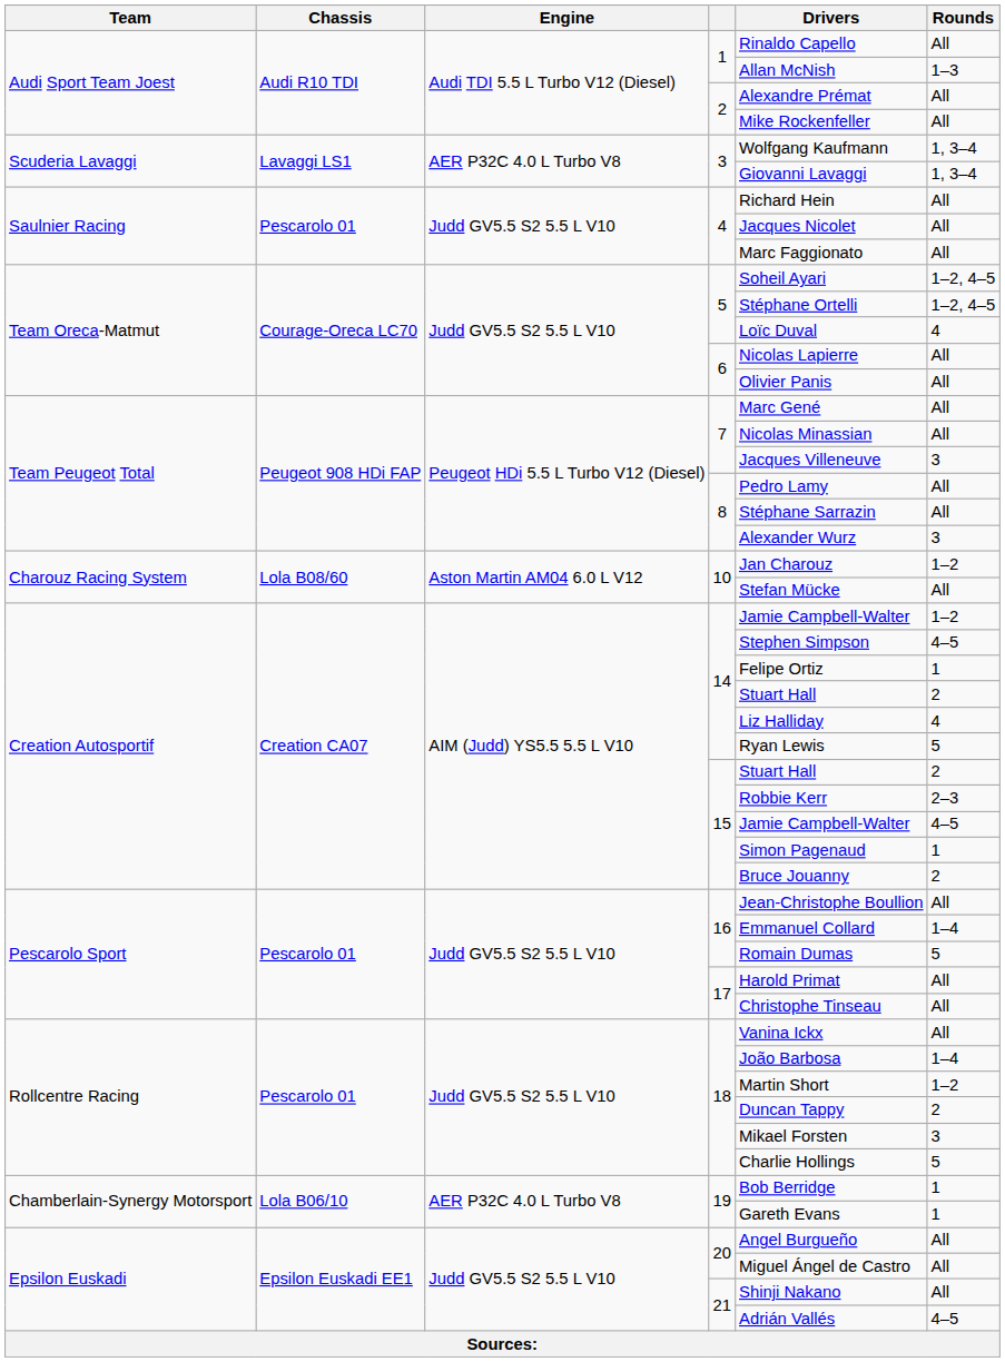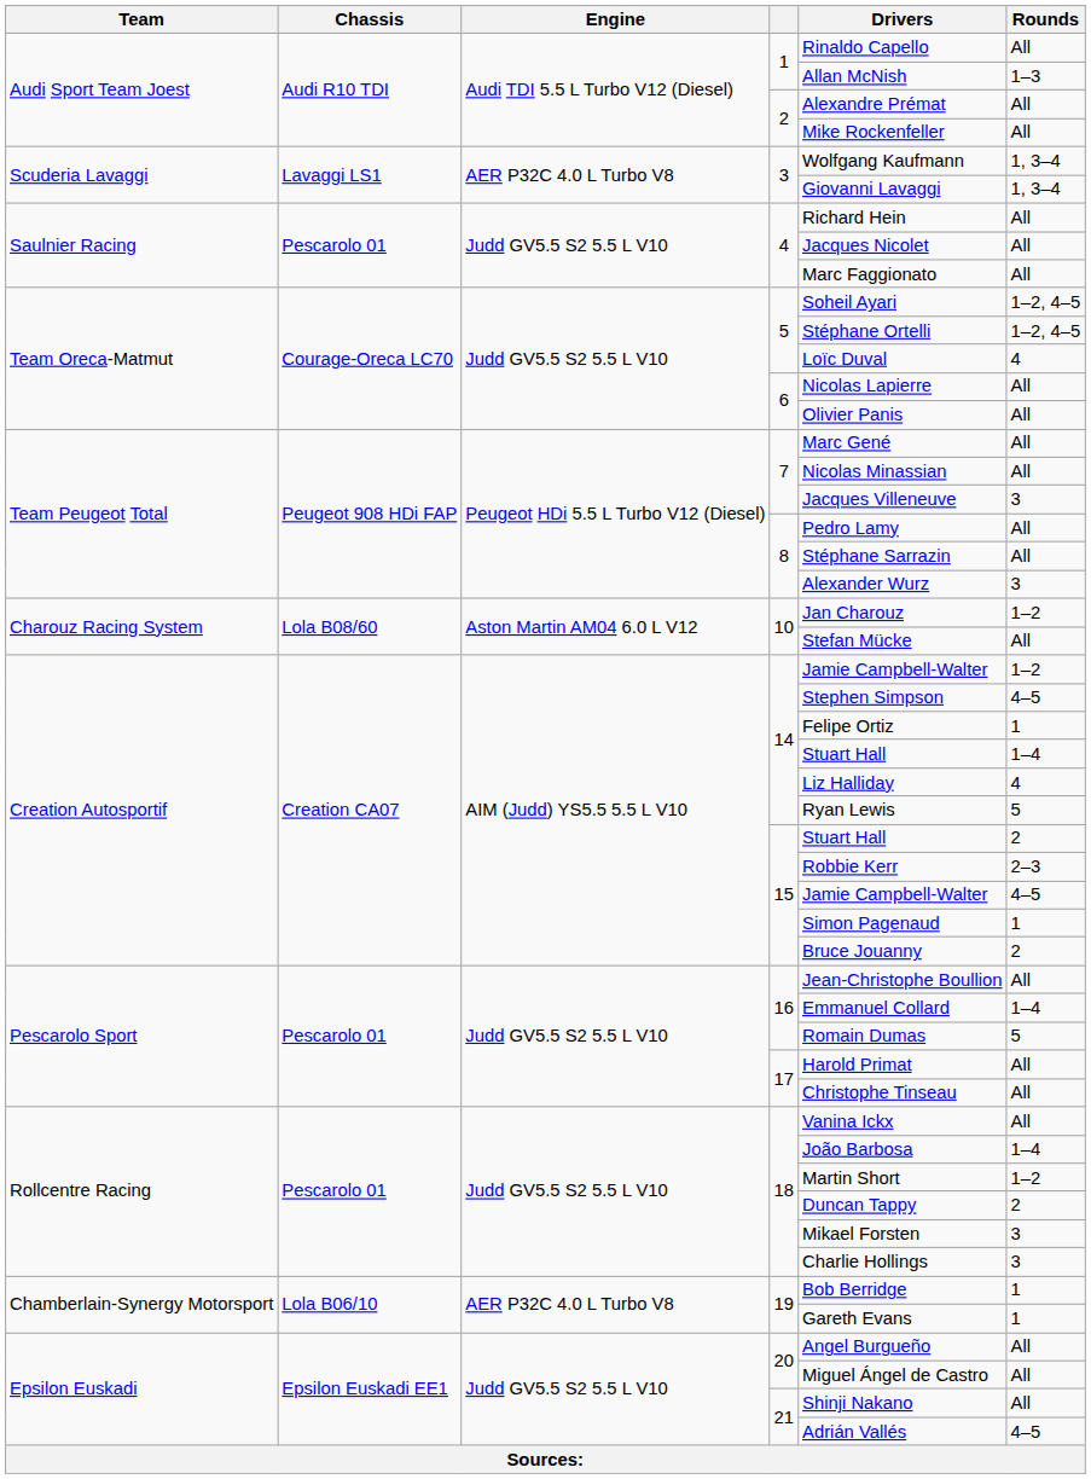row 27 | Rounds: 2 -> 1–4
row 45 | Rounds: 5 -> 3
